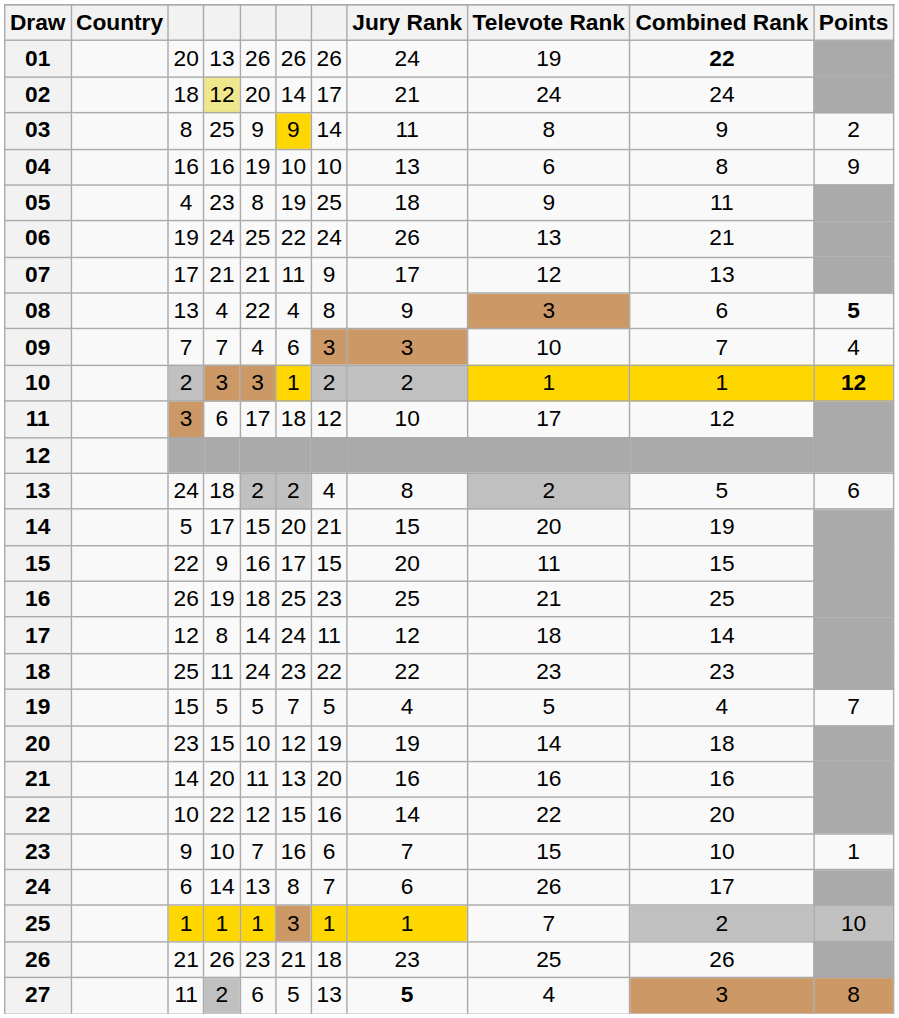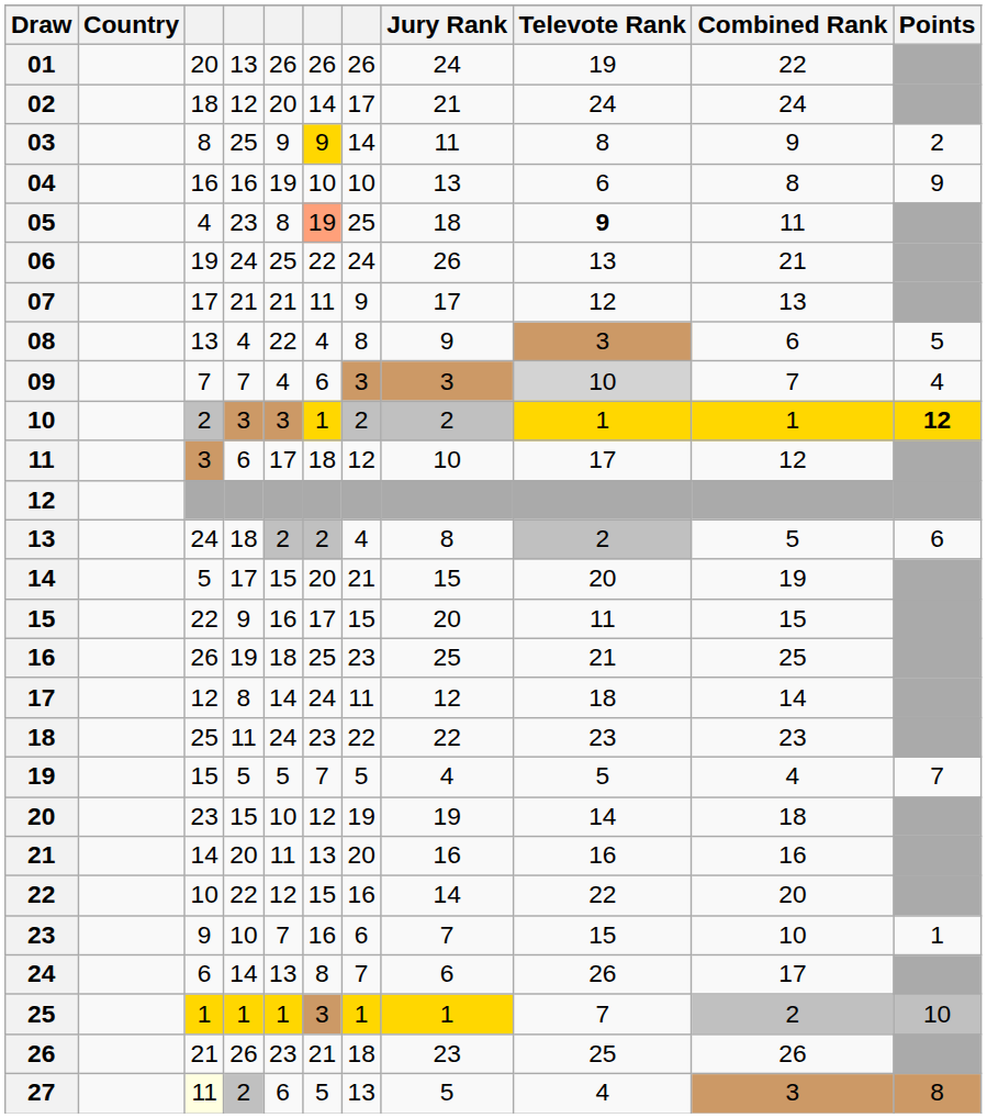01 | Combined Rank: bold -> normal
02 | column 4: khaki background -> no background
05 | column 6: no background -> lightsalmon background
05 | Televote Rank: normal -> bold
08 | Points: bold -> normal
09 | Televote Rank: no background -> lightgrey background
27 | column 3: no background -> lightyellow background
27 | Jury Rank: bold -> normal
